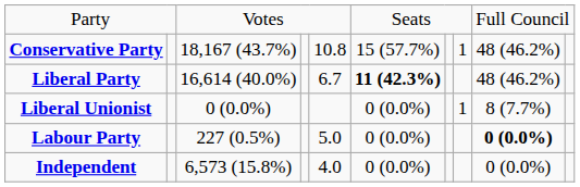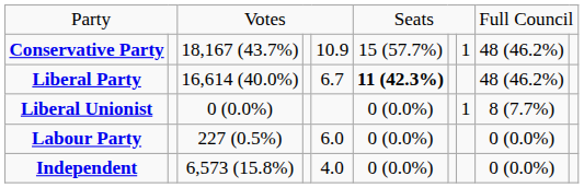Conservative Party | column 5: 10.8 -> 10.9
Labour Party | column 5: 5.0 -> 6.0
Labour Party | column 9: bold -> normal
